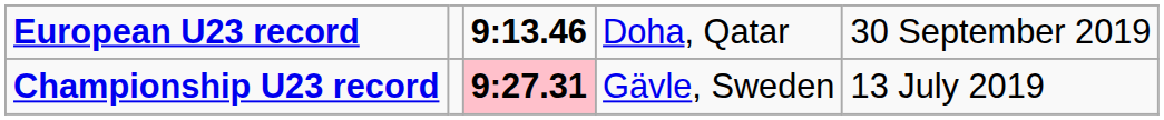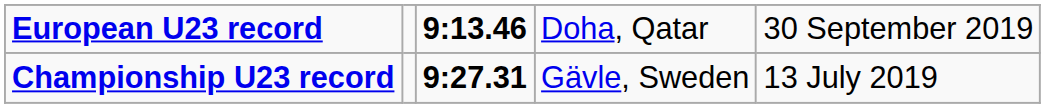Championship U23 record | column 3: pink background -> no background
